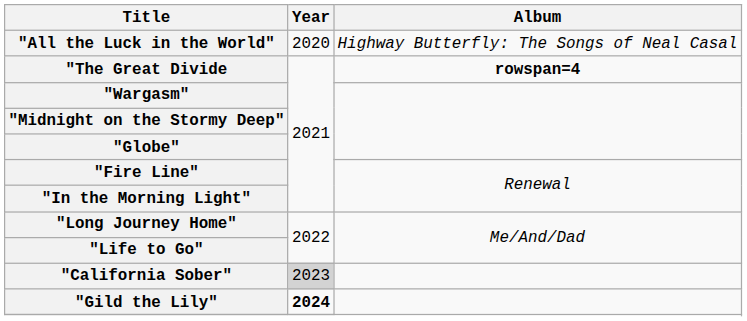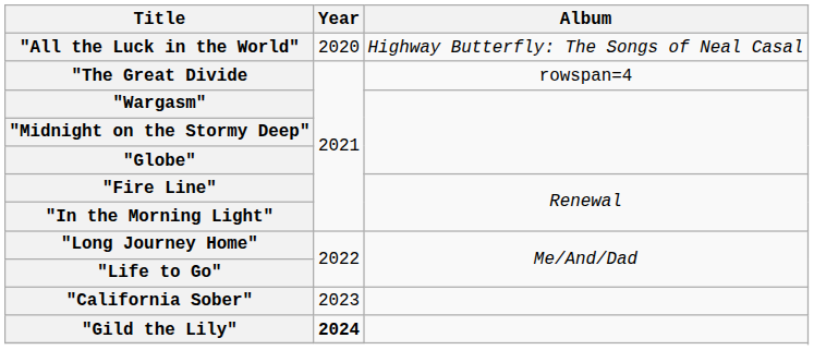"The Great Divide | Album: bold -> normal
"California Sober" | Year: lightgrey background -> no background
